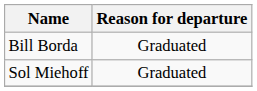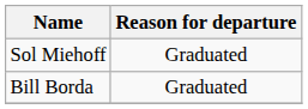rows swapped: Sol Miehoff <-> Bill Borda
